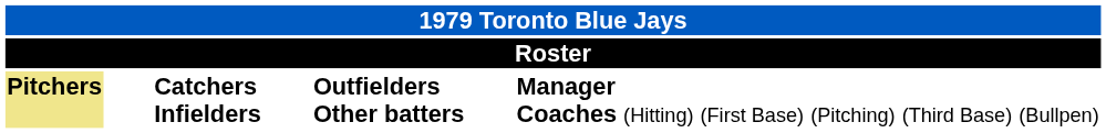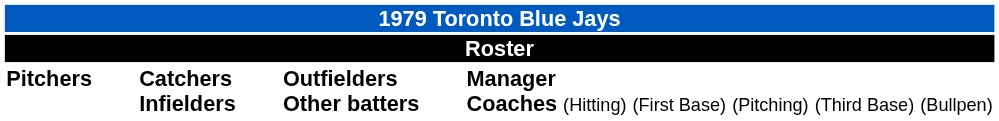Pitchers | column 1: khaki background -> no background
